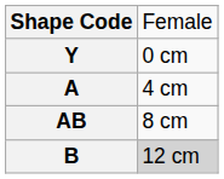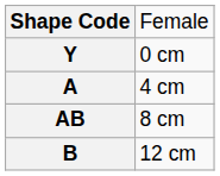B | column 2: lightgrey background -> no background
